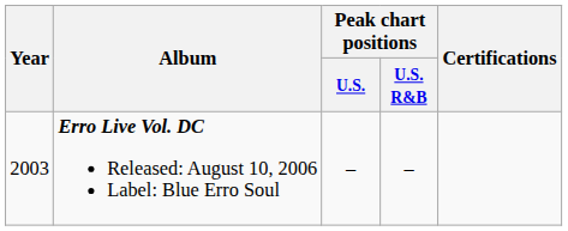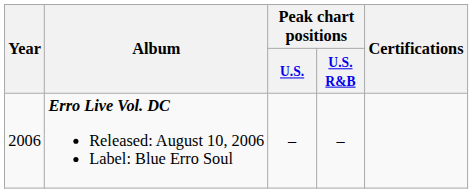row 3 | Year: 2003 -> 2006
